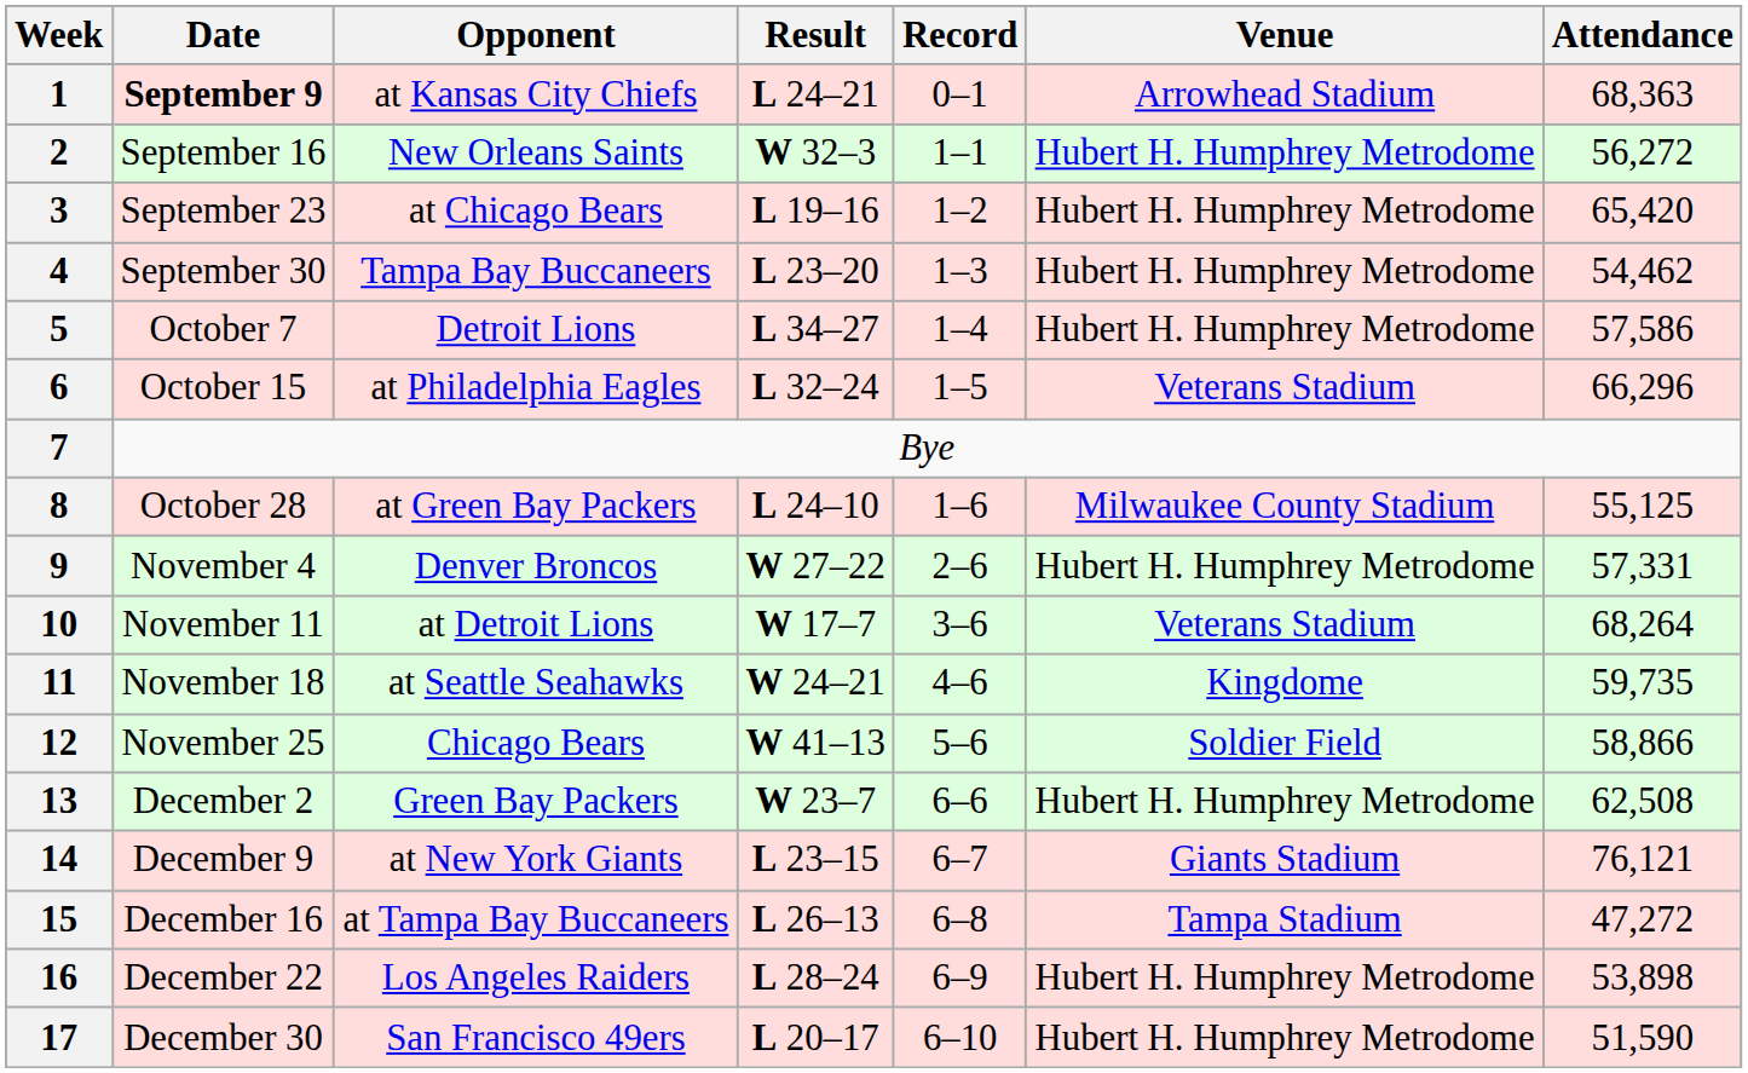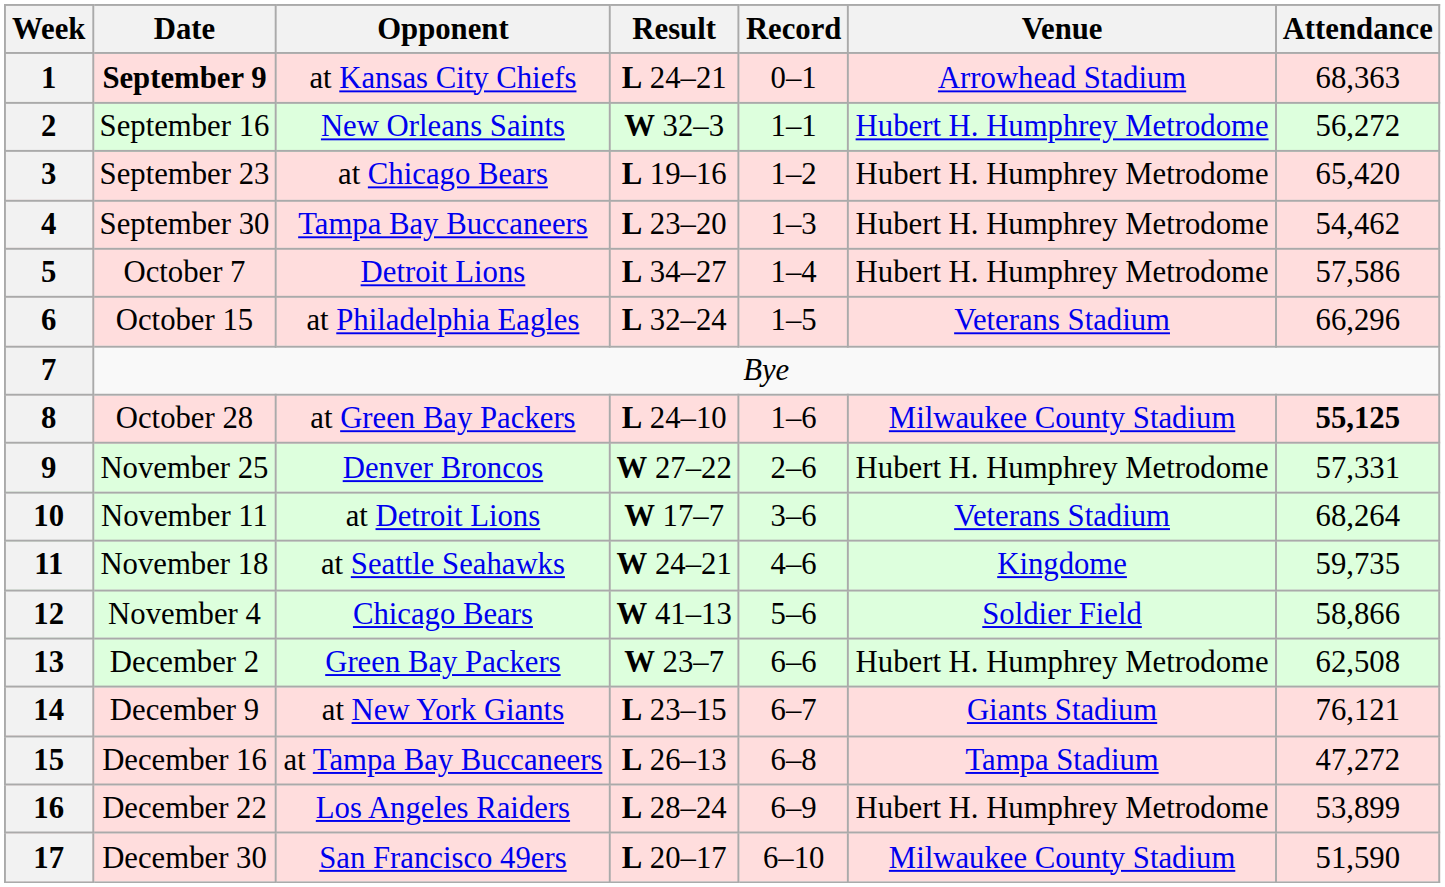8 | Attendance: normal -> bold
9 | Date: November 4 -> November 25
12 | Date: November 25 -> November 4
16 | Attendance: 53,898 -> 53,899
17 | Venue: Hubert H. Humphrey Metrodome -> Milwaukee County Stadium
